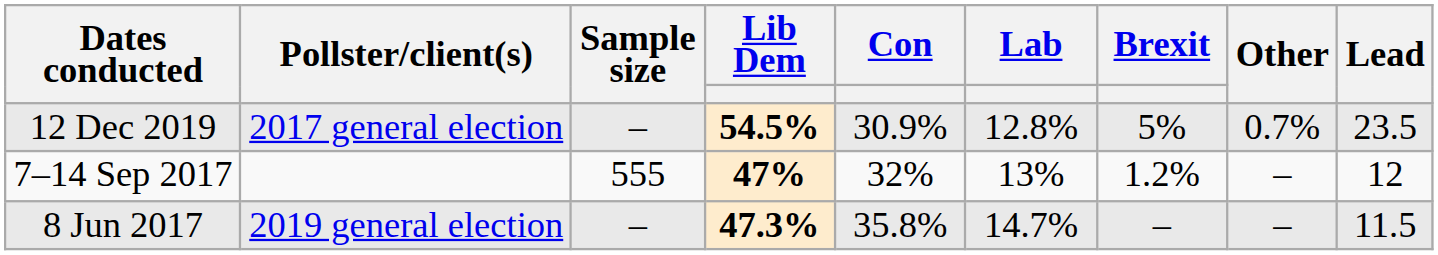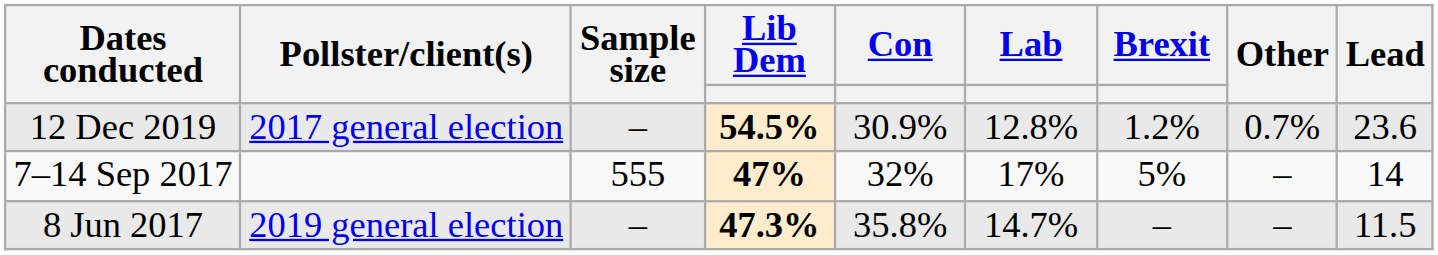12 Dec 2019 | Brexit: 5% -> 1.2%
12 Dec 2019 | Lead: 23.5 -> 23.6
7–14 Sep 2017 | Lab: 13% -> 17%
7–14 Sep 2017 | Brexit: 1.2% -> 5%
7–14 Sep 2017 | Lead: 12 -> 14
